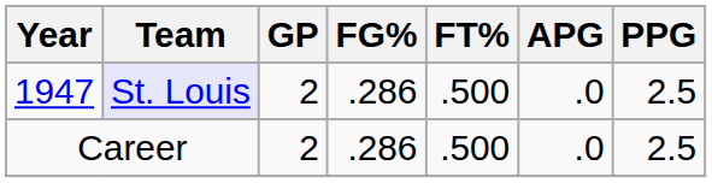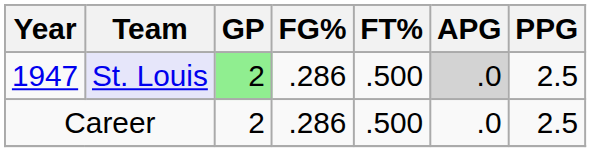1947 | GP: no background -> lightgreen background
1947 | APG: no background -> lightgrey background
